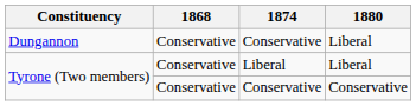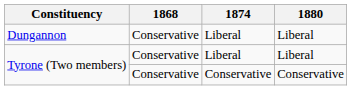Dungannon | 1874: Conservative -> Liberal
